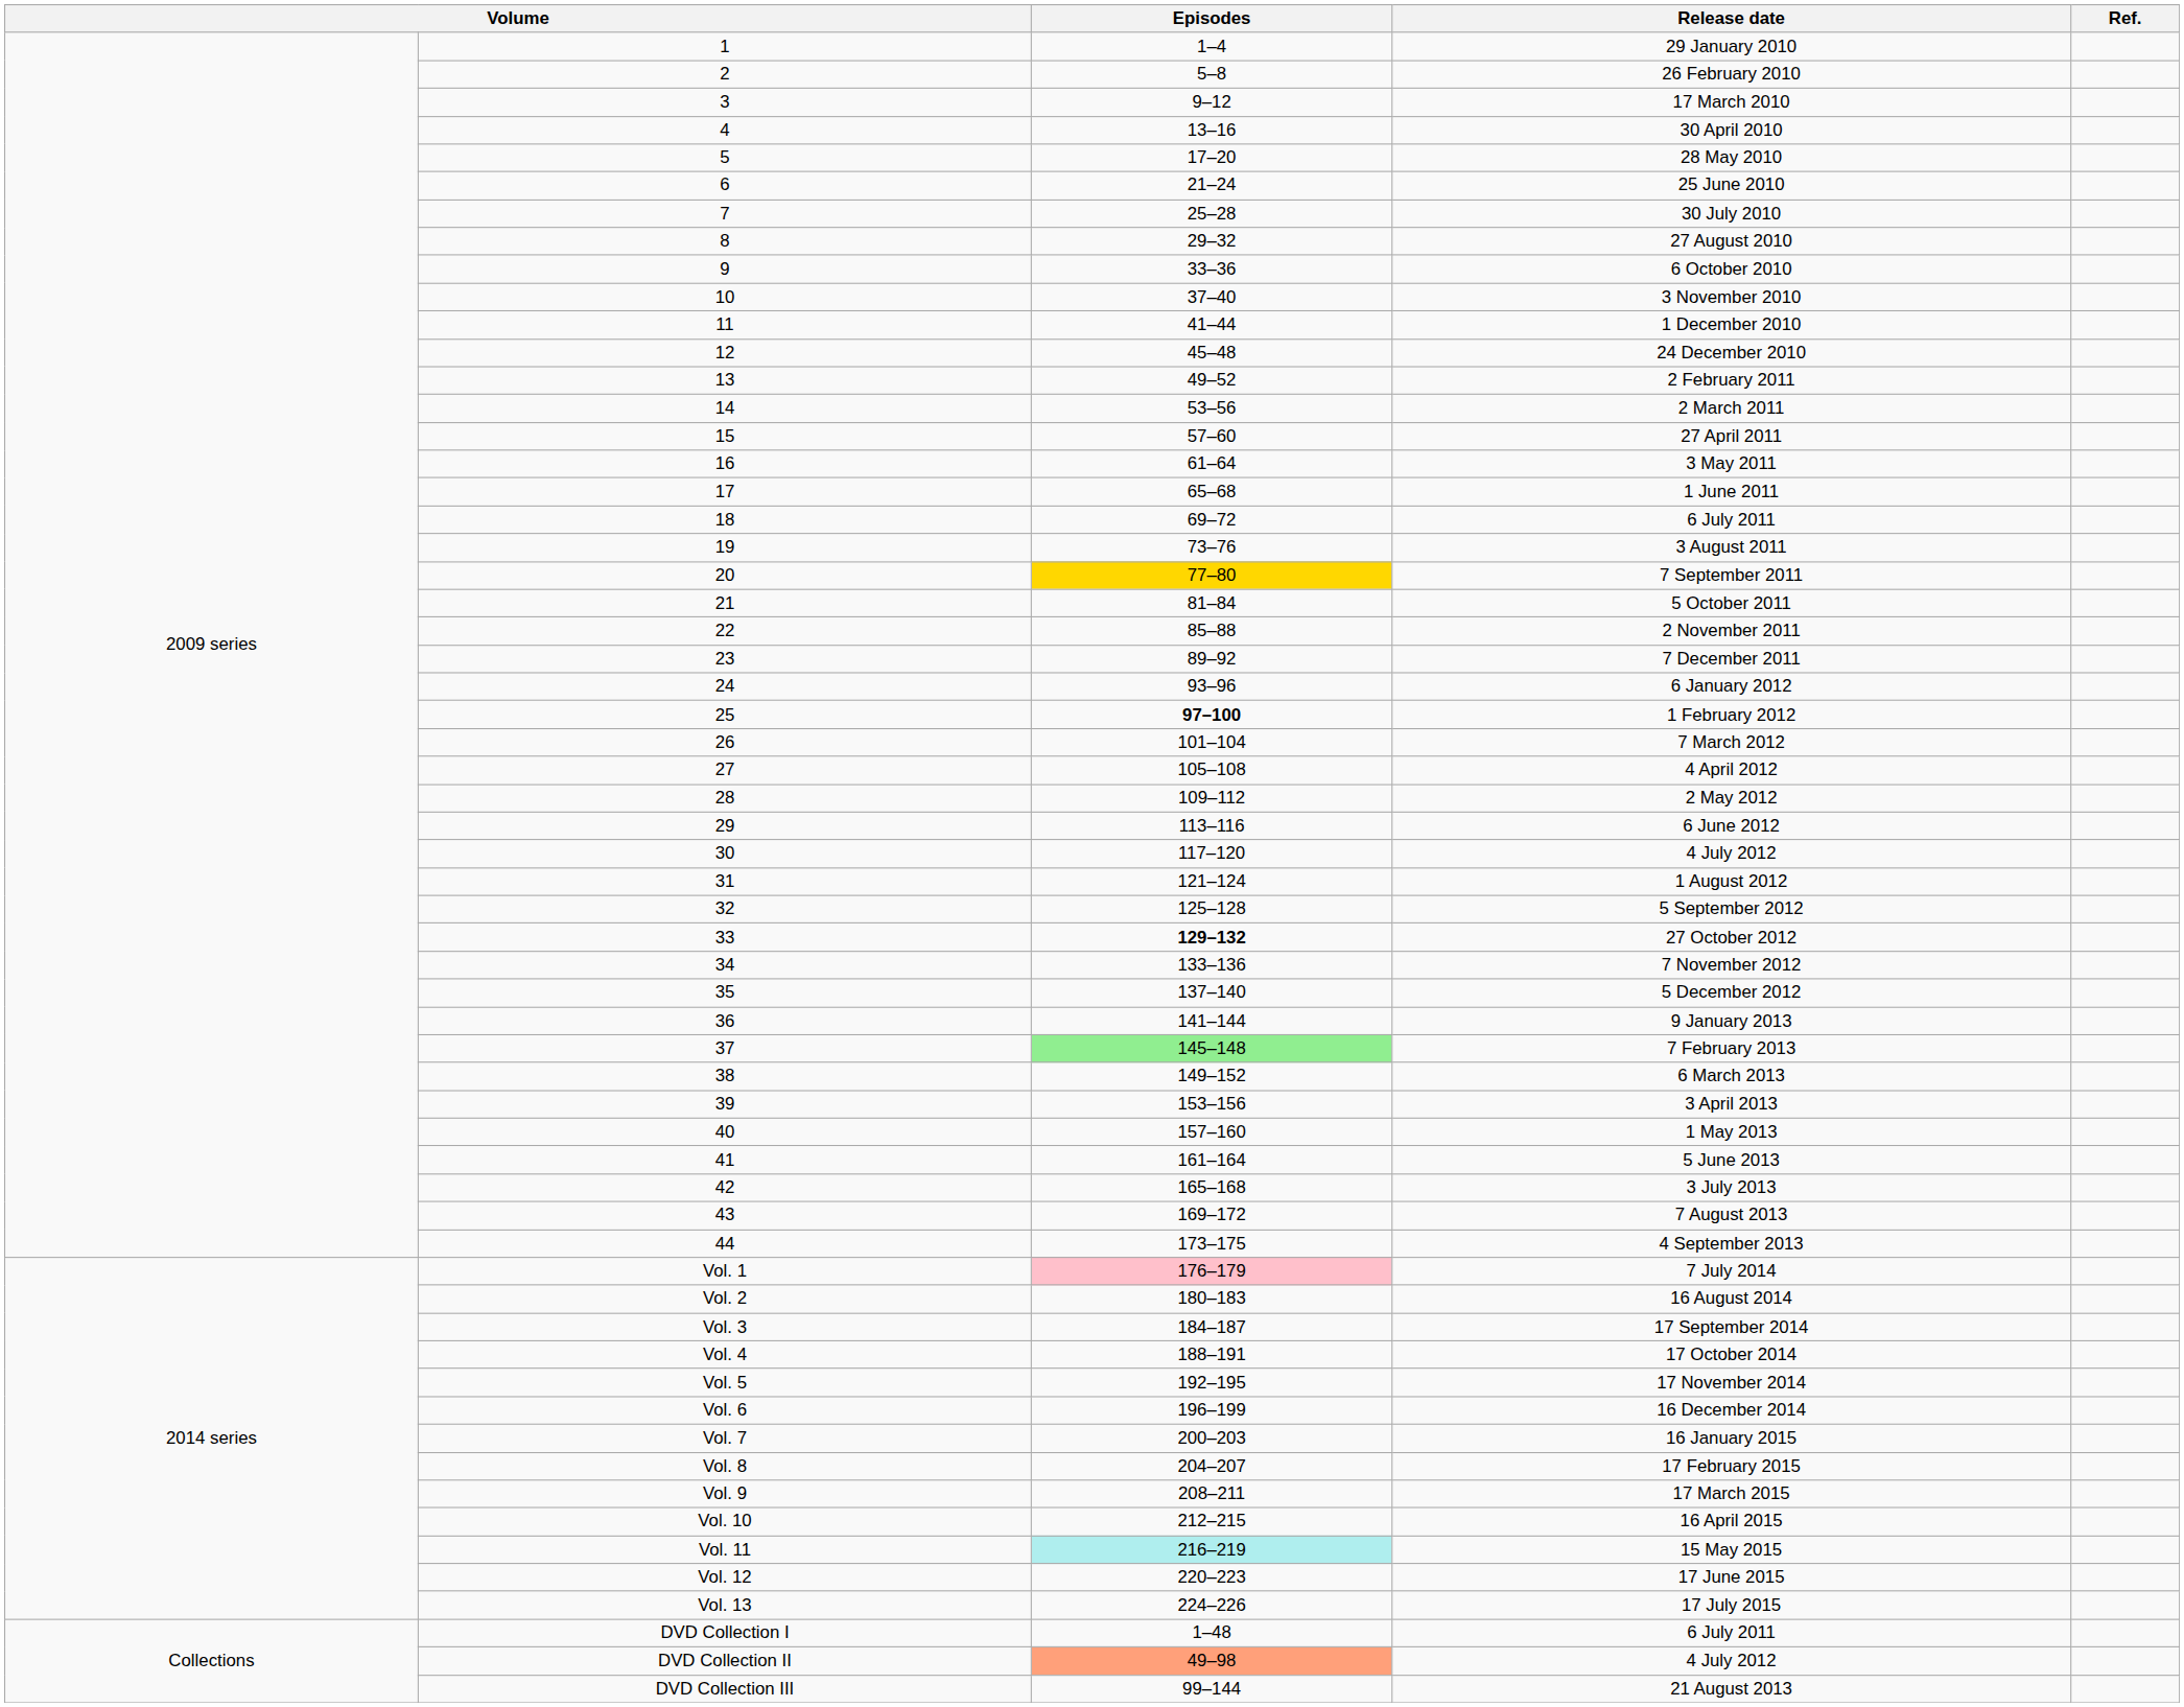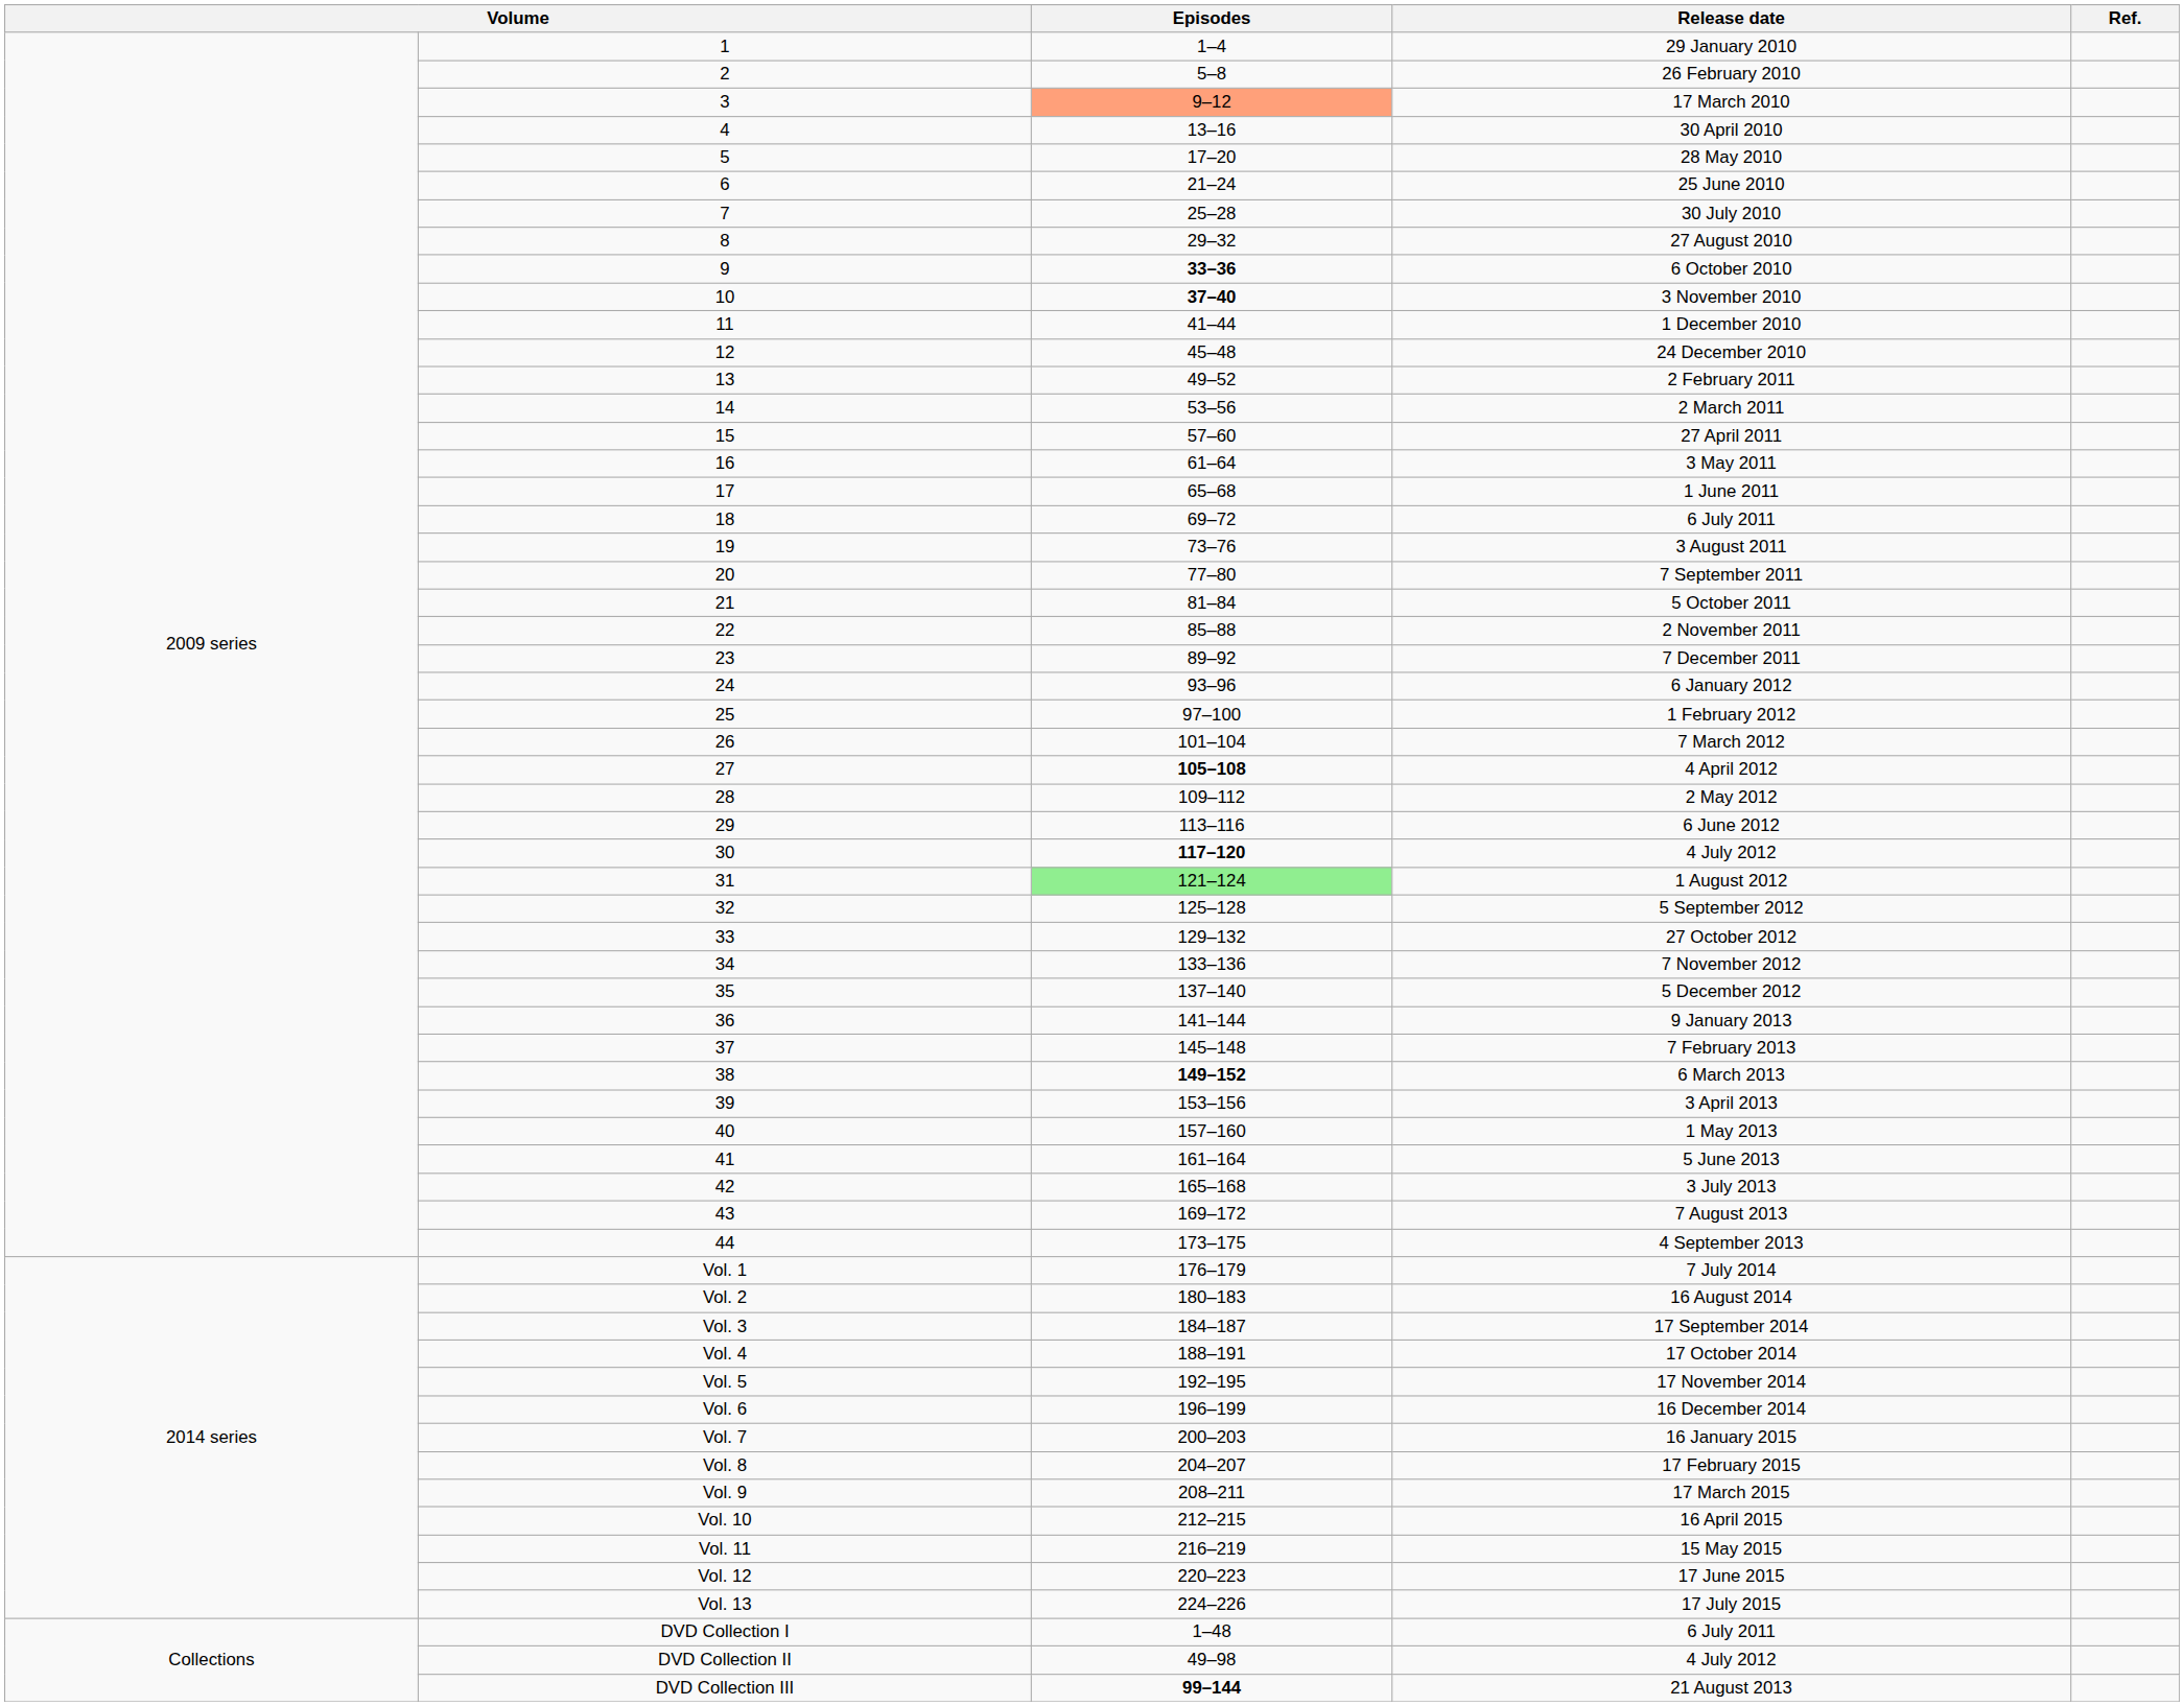17 March 2010 | Episodes: no background -> lightsalmon background
6 October 2010 | Episodes: normal -> bold
3 November 2010 | Episodes: normal -> bold
7 September 2011 | Episodes: gold background -> no background
1 February 2012 | Episodes: bold -> normal
4 April 2012 | Episodes: normal -> bold
30 / 4 July 2012 | Episodes: normal -> bold
1 August 2012 | Episodes: no background -> lightgreen background
27 October 2012 | Episodes: bold -> normal
7 February 2013 | Episodes: lightgreen background -> no background
6 March 2013 | Episodes: normal -> bold
7 July 2014 | Episodes: pink background -> no background
15 May 2015 | Episodes: paleturquoise background -> no background
DVD Collection II / 4 July 2012 | Episodes: lightsalmon background -> no background
21 August 2013 | Episodes: normal -> bold
